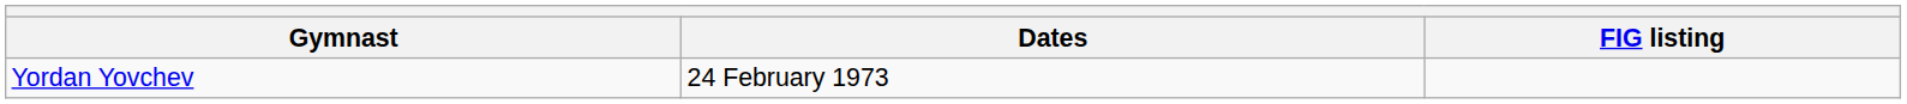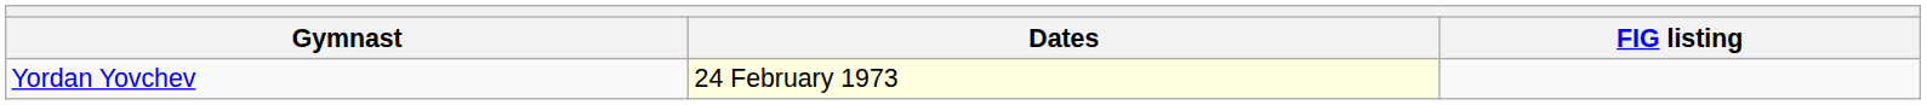Yordan Yovchev | Dates: no background -> lightyellow background
